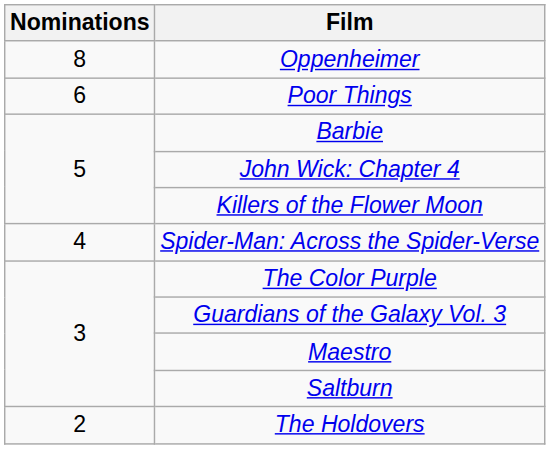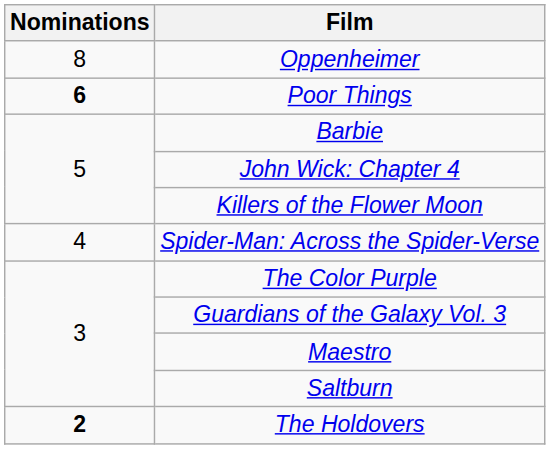Poor Things | Nominations: normal -> bold
The Holdovers | Nominations: normal -> bold
